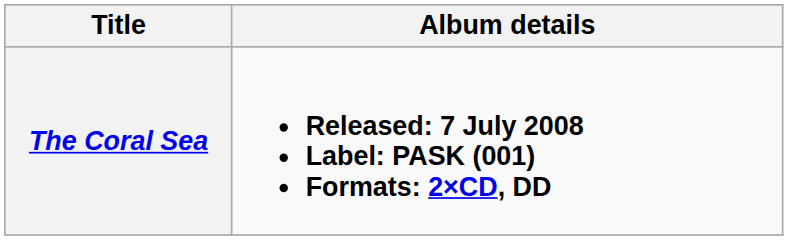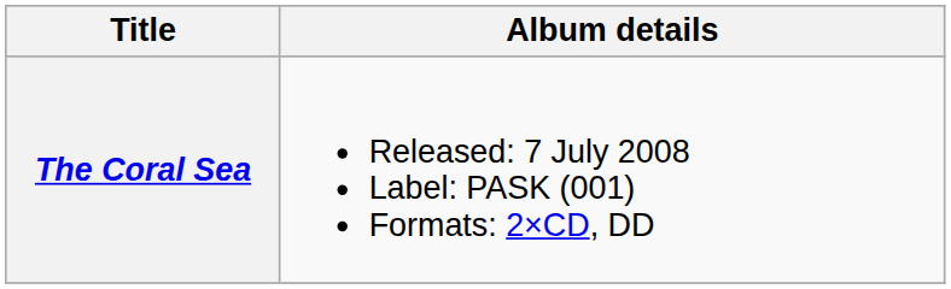The Coral Sea | Album details: bold -> normal
